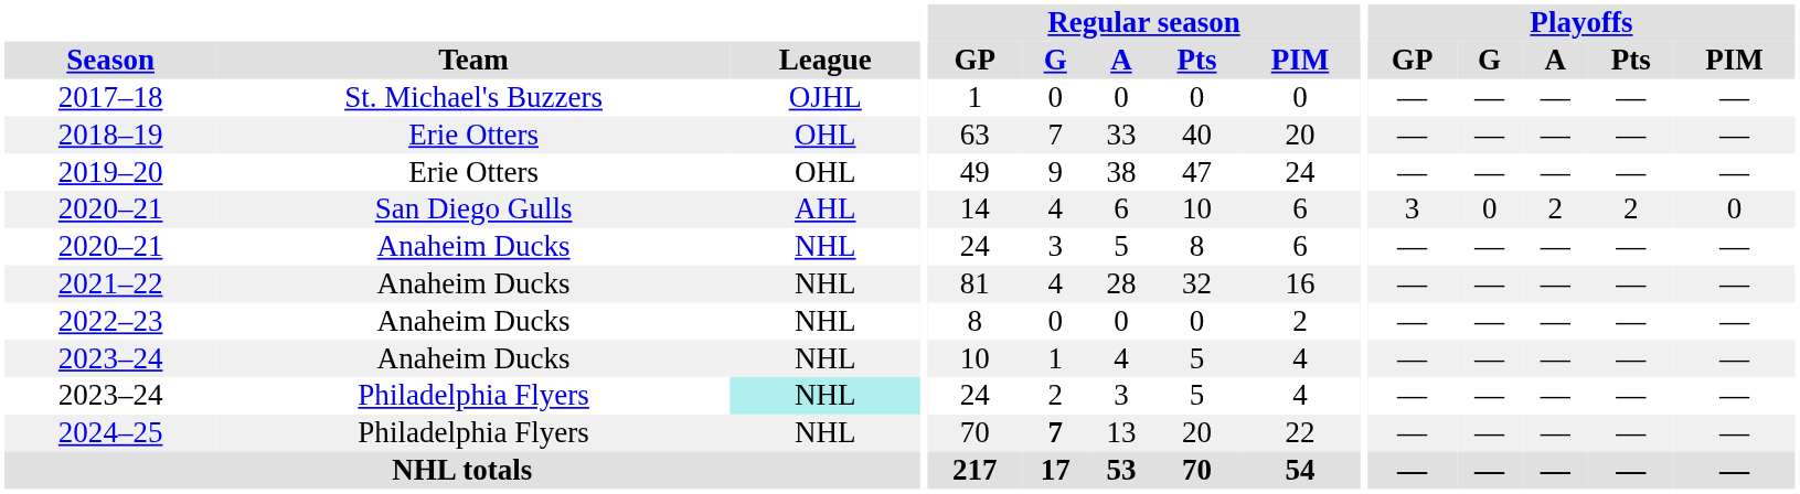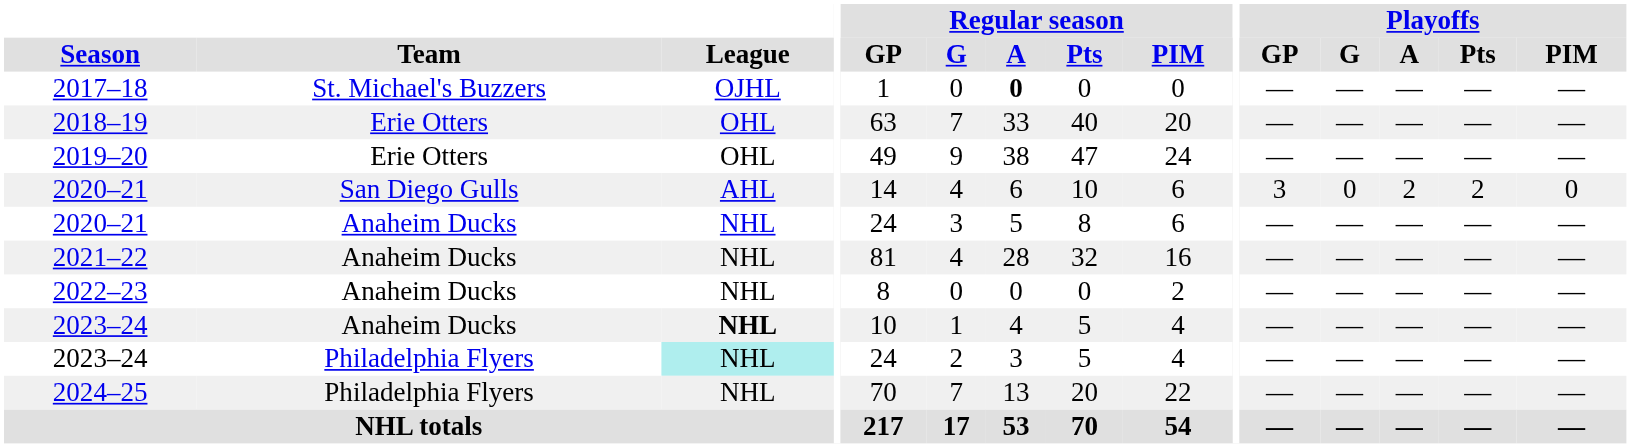2017–18 | Regular season / A: normal -> bold
2023–24 / Anaheim Ducks | League: normal -> bold
2024–25 | Regular season / G: bold -> normal
